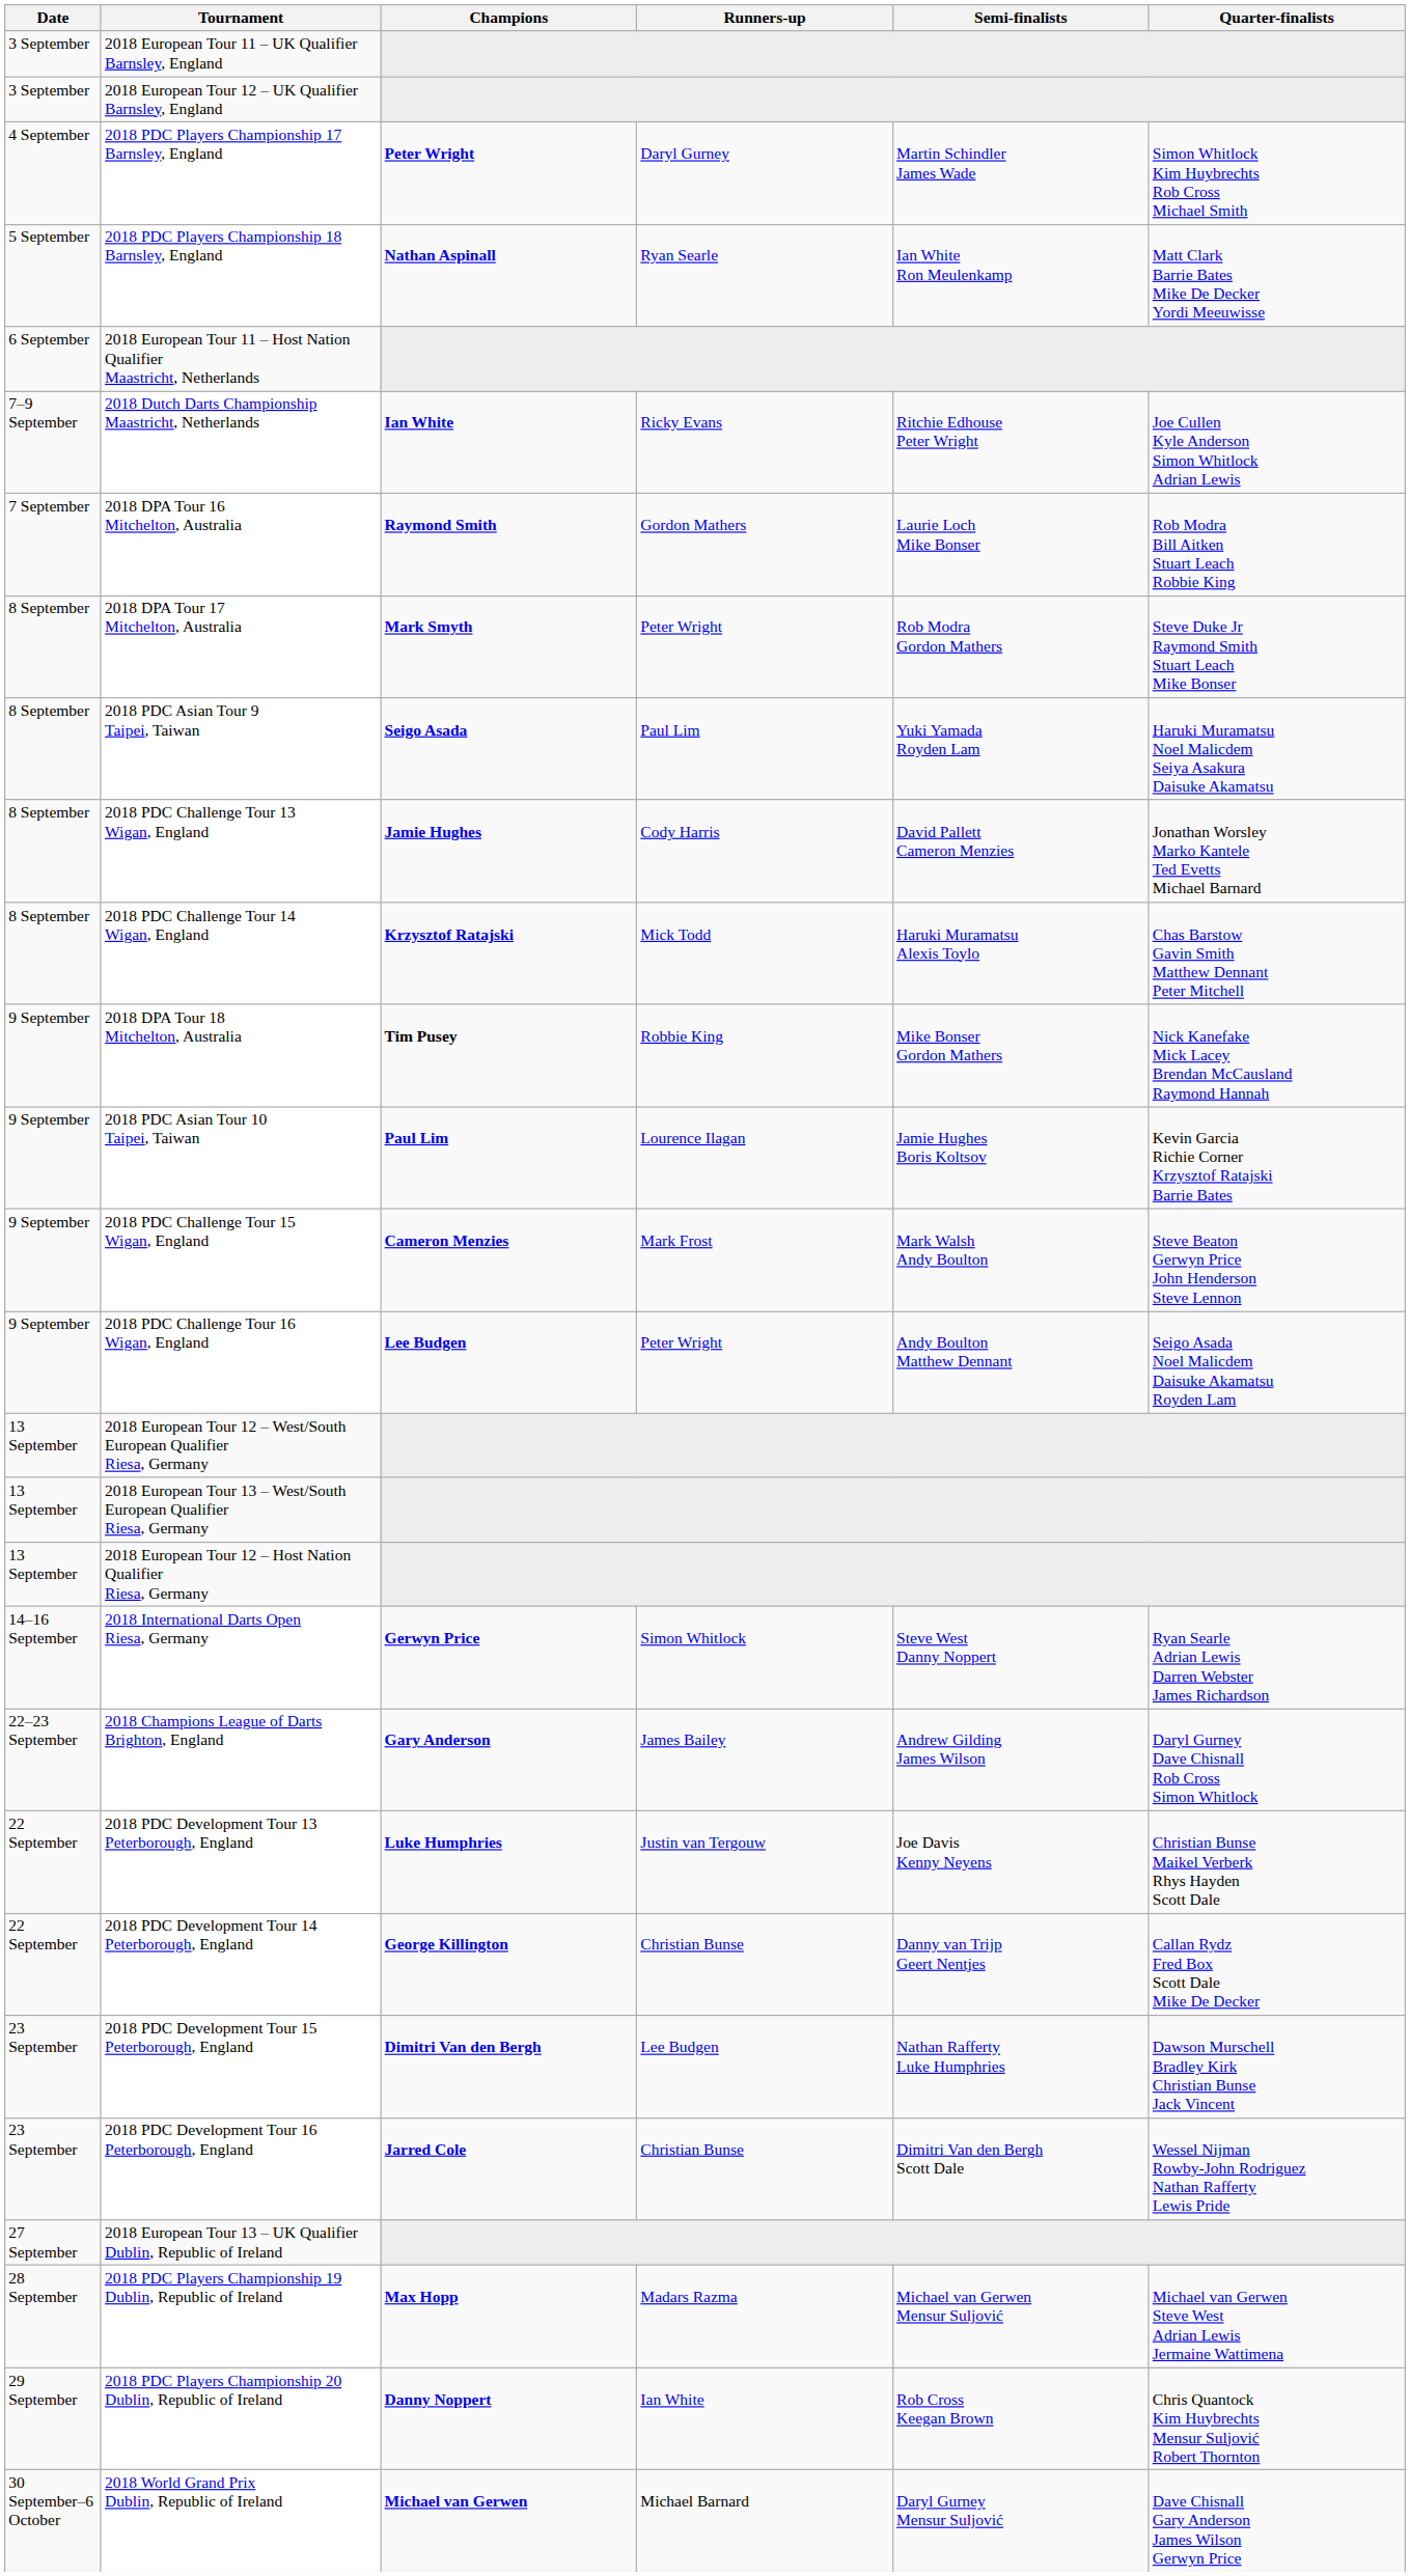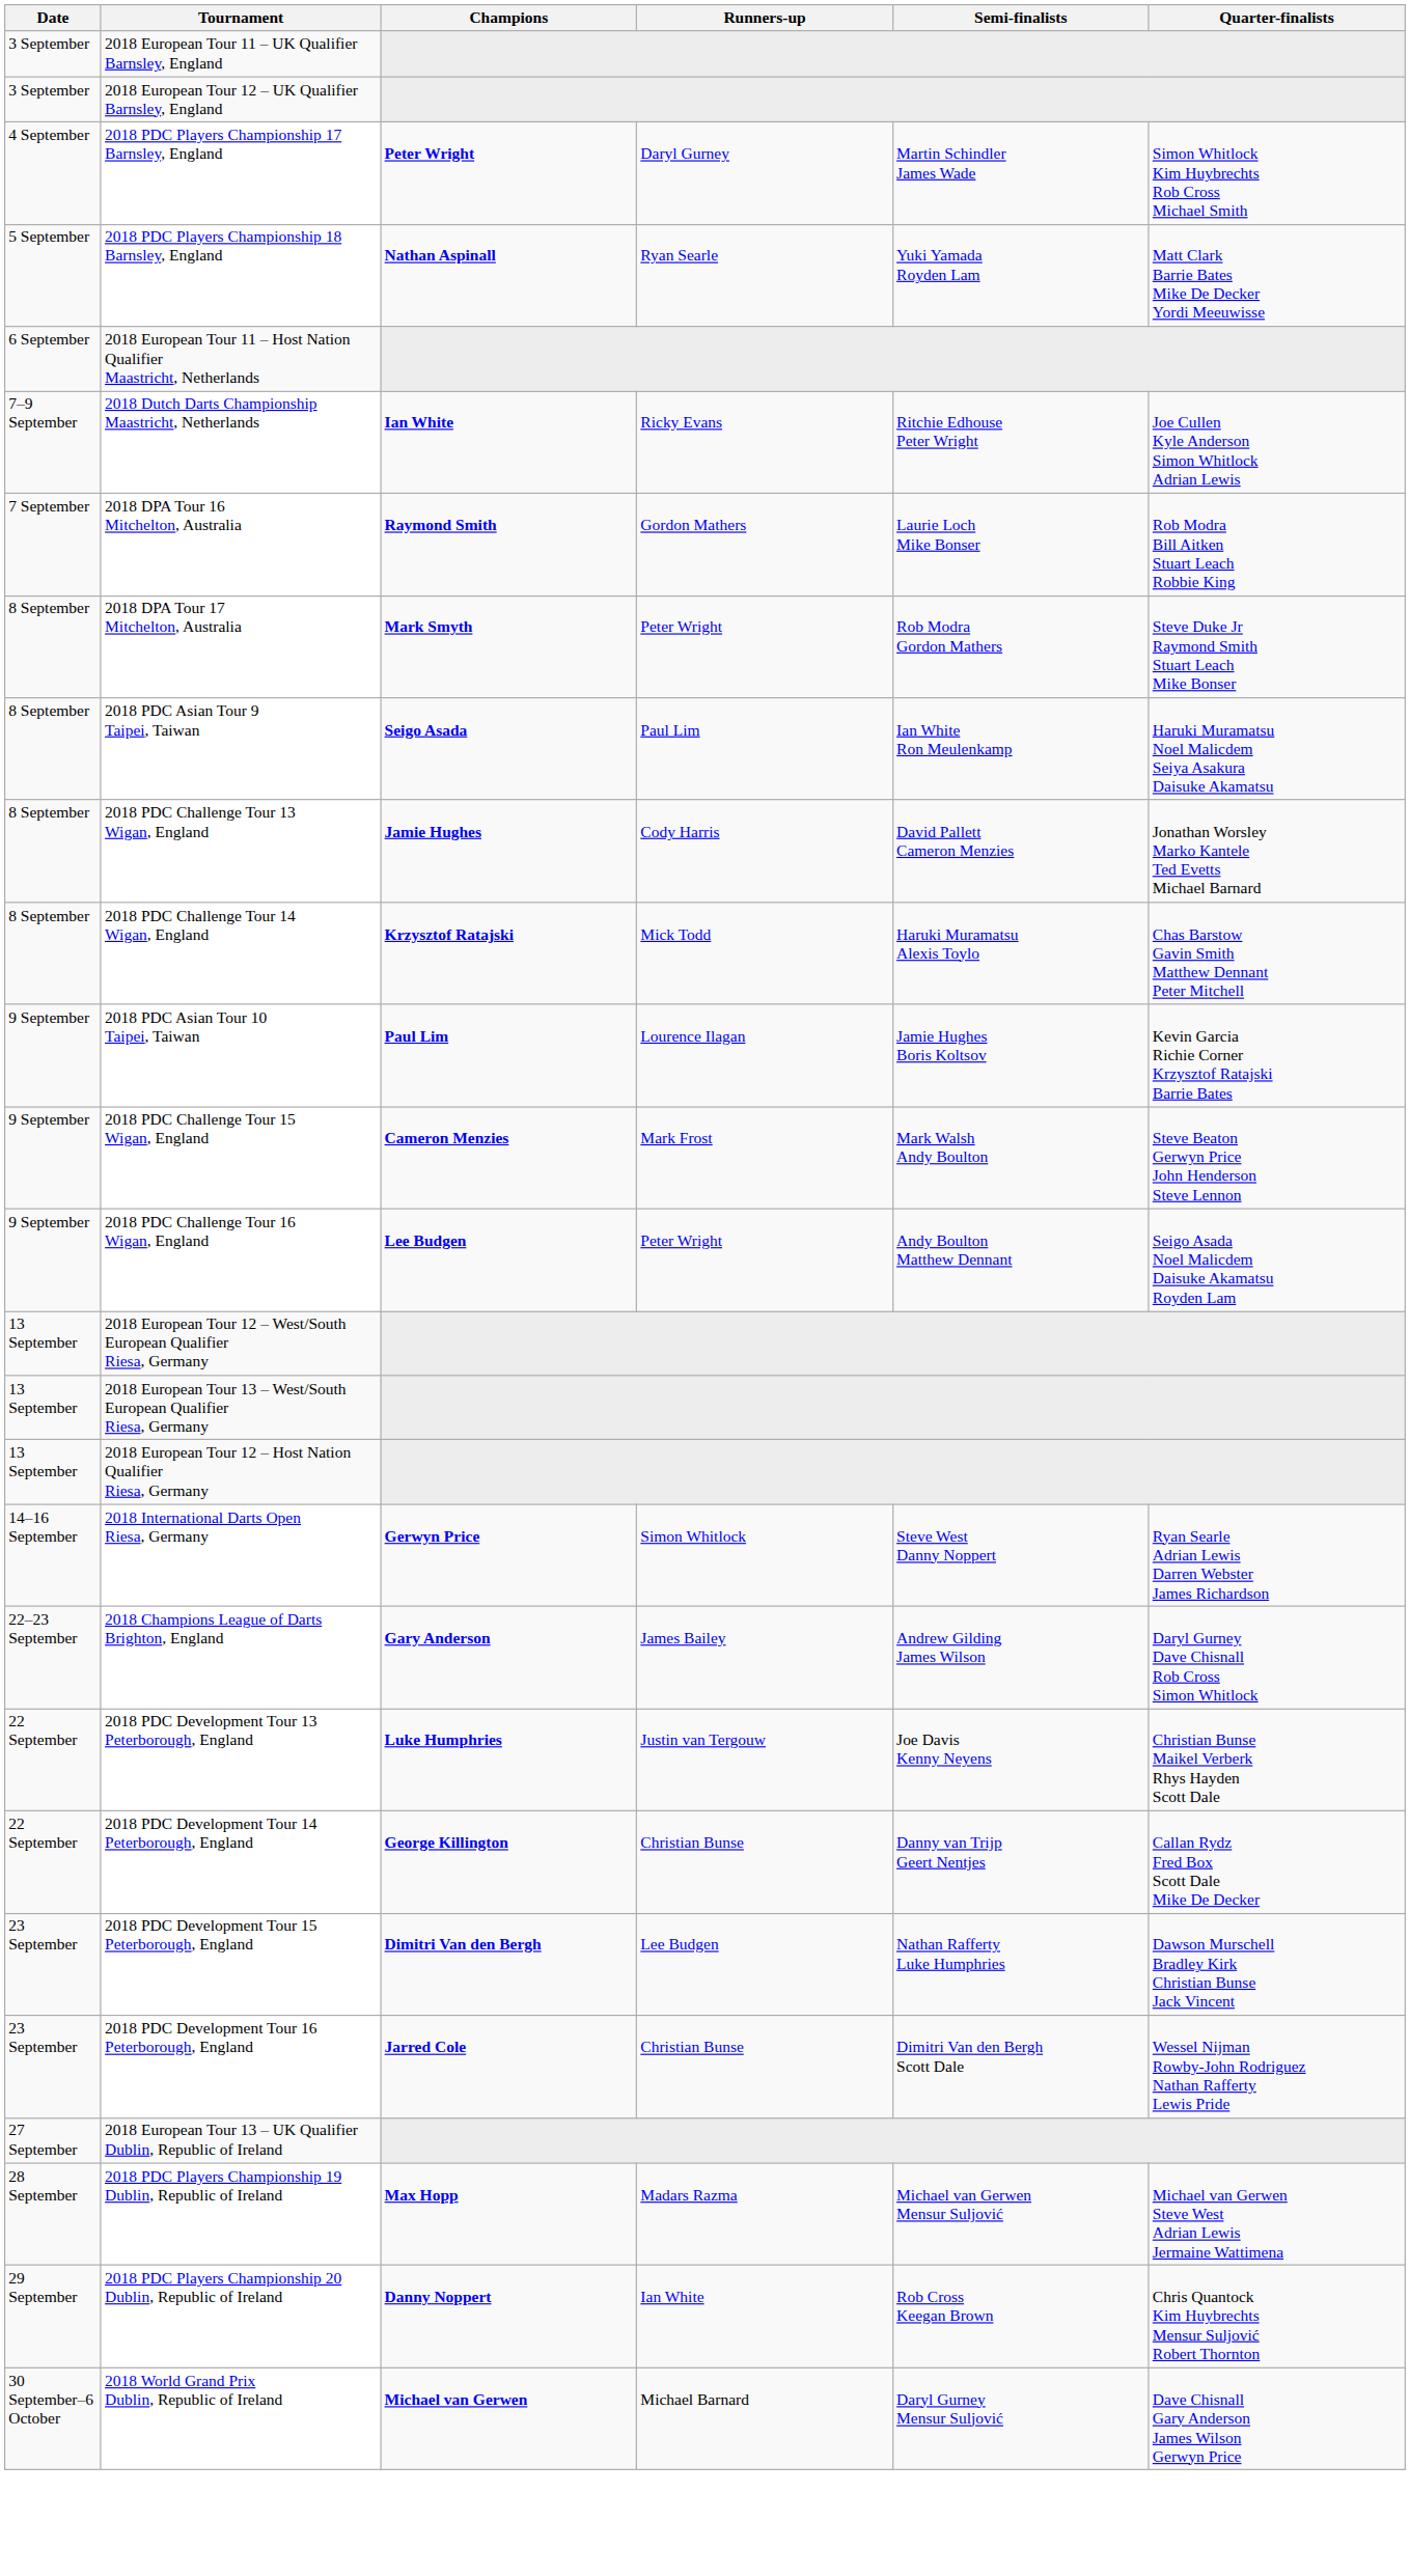2018 PDC Players Championship 18 Barnsley, England | Semi-finalists: Ian White Ron Meulenkamp -> Yuki Yamada Royden Lam
2018 PDC Asian Tour 9 Taipei, Taiwan | Semi-finalists: Yuki Yamada Royden Lam -> Ian White Ron Meulenkamp
- row: 9 September | 2018 DPA Tour 18 Mitchelton, Australia | Tim Pusey | Robbie King | Mike Bonser Gordon Mathers | Nick Kanefake Mick Lacey Brendan McCausland Raymond Hannah
